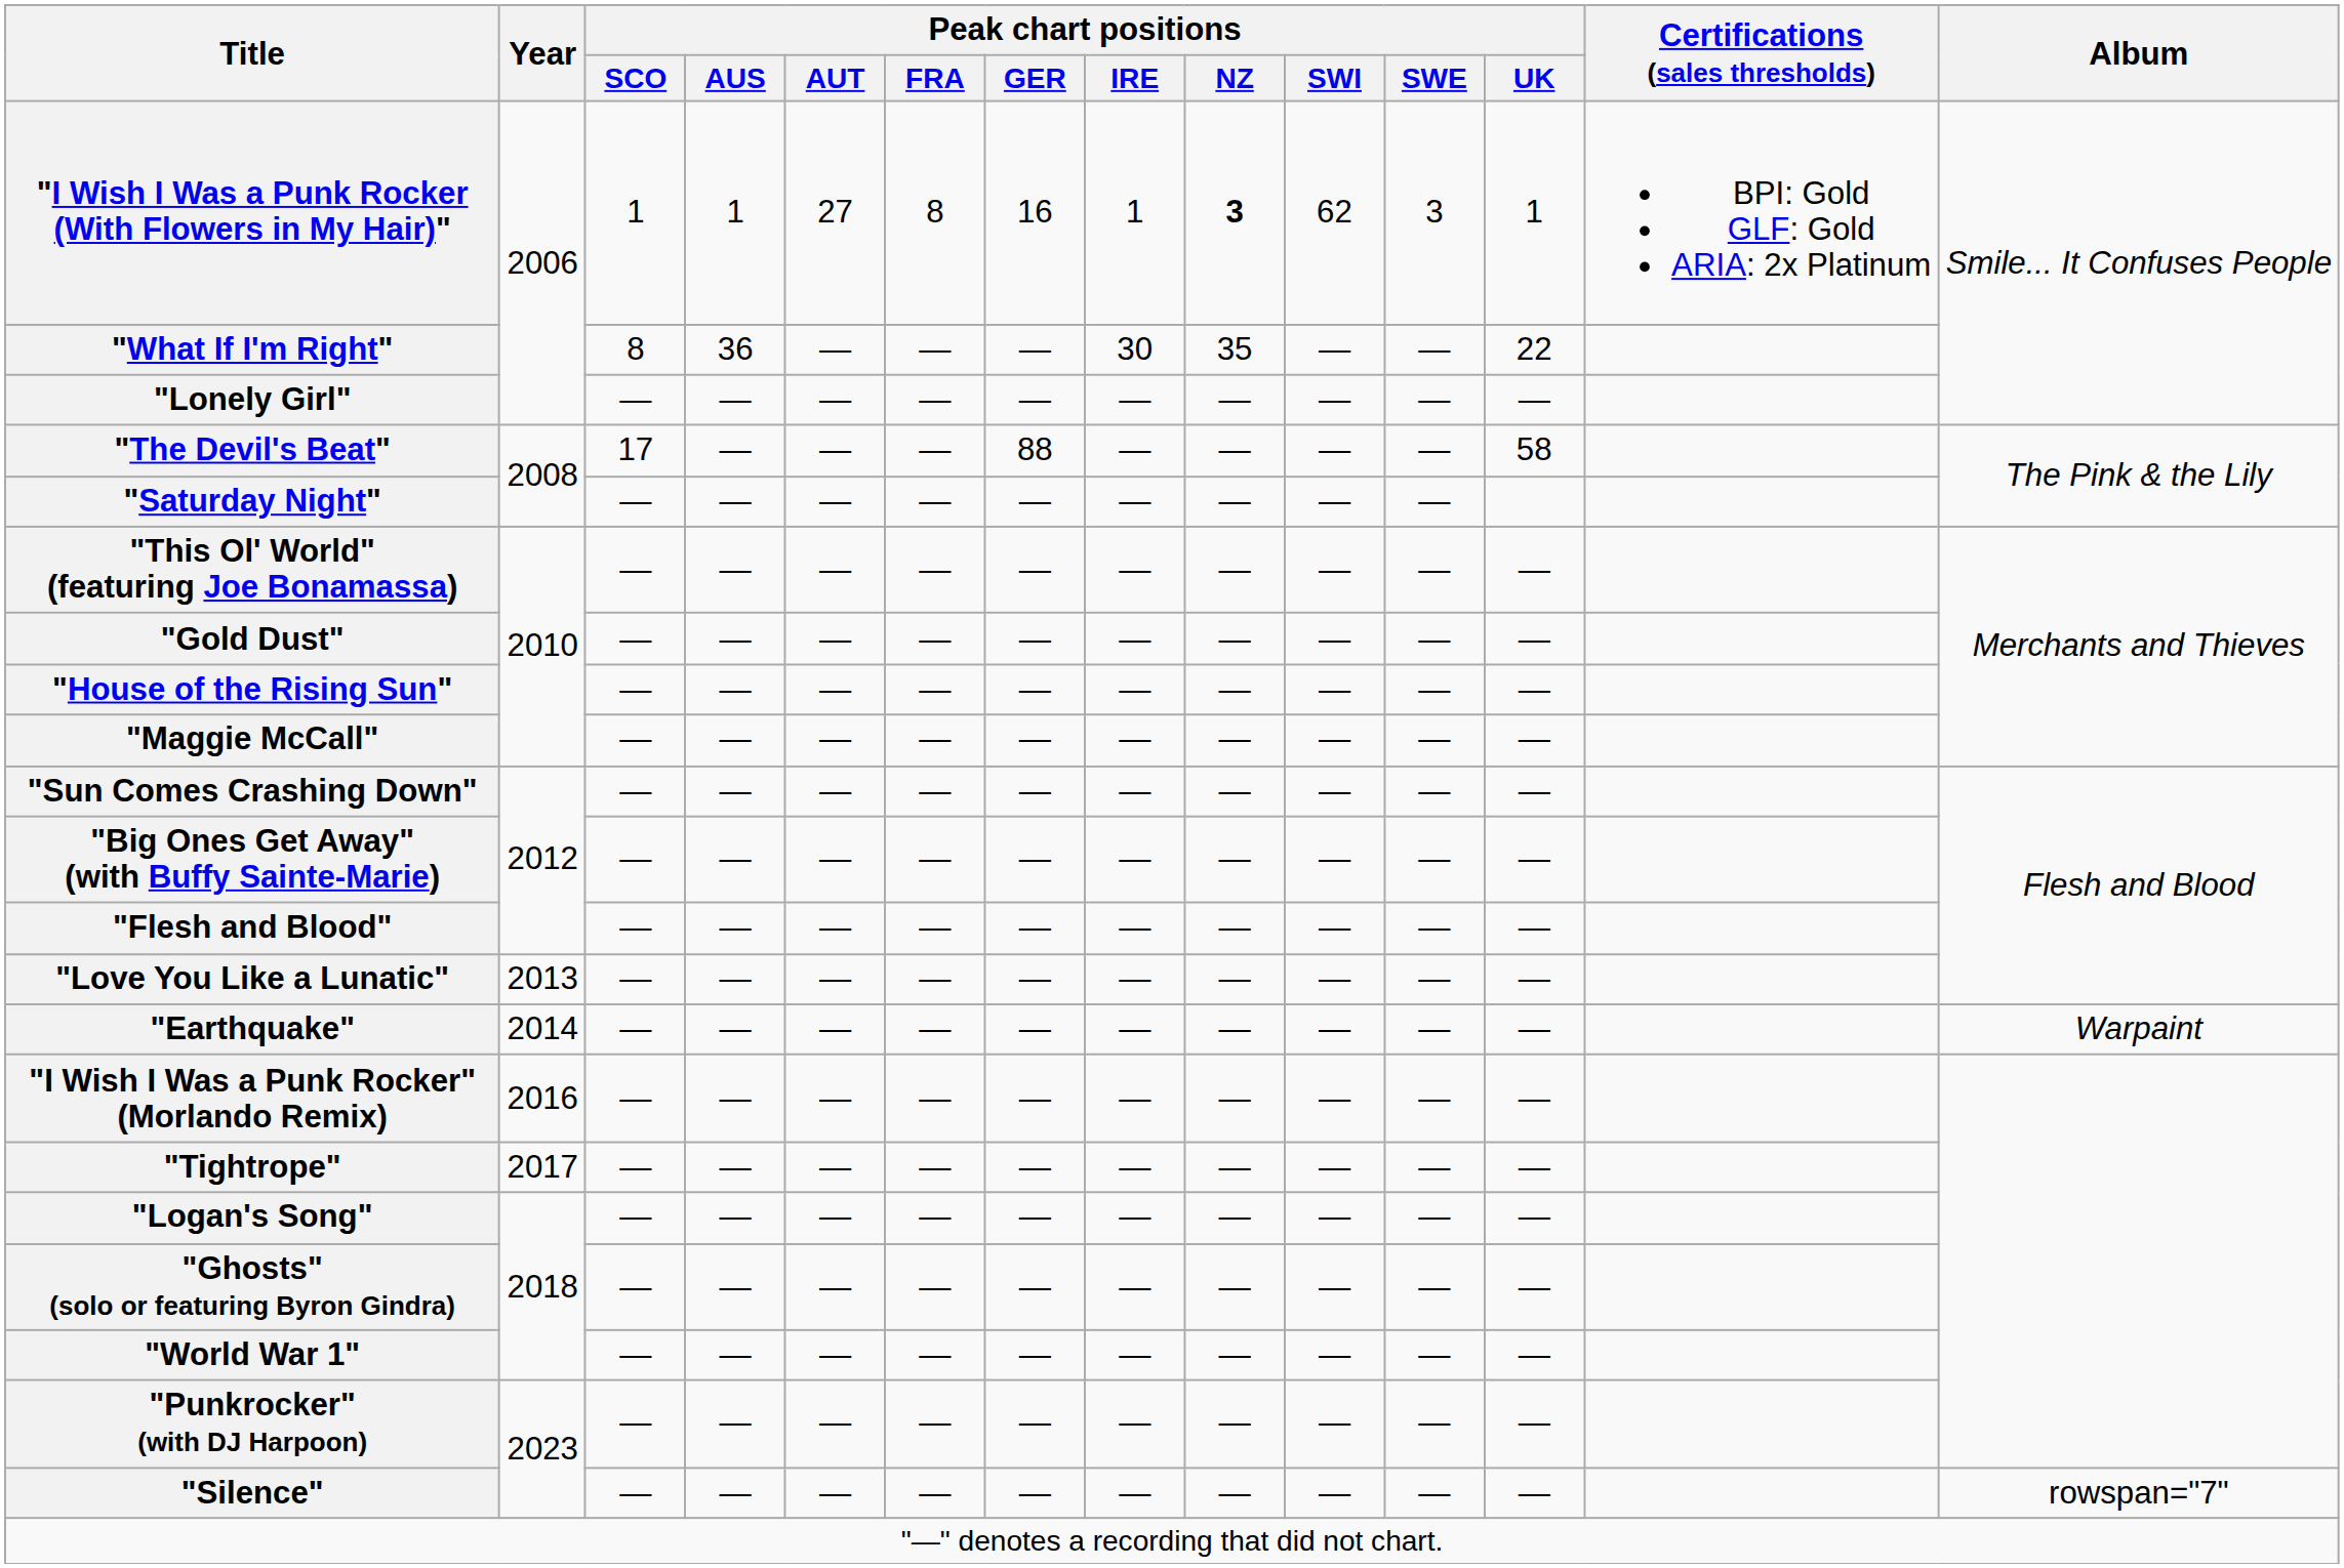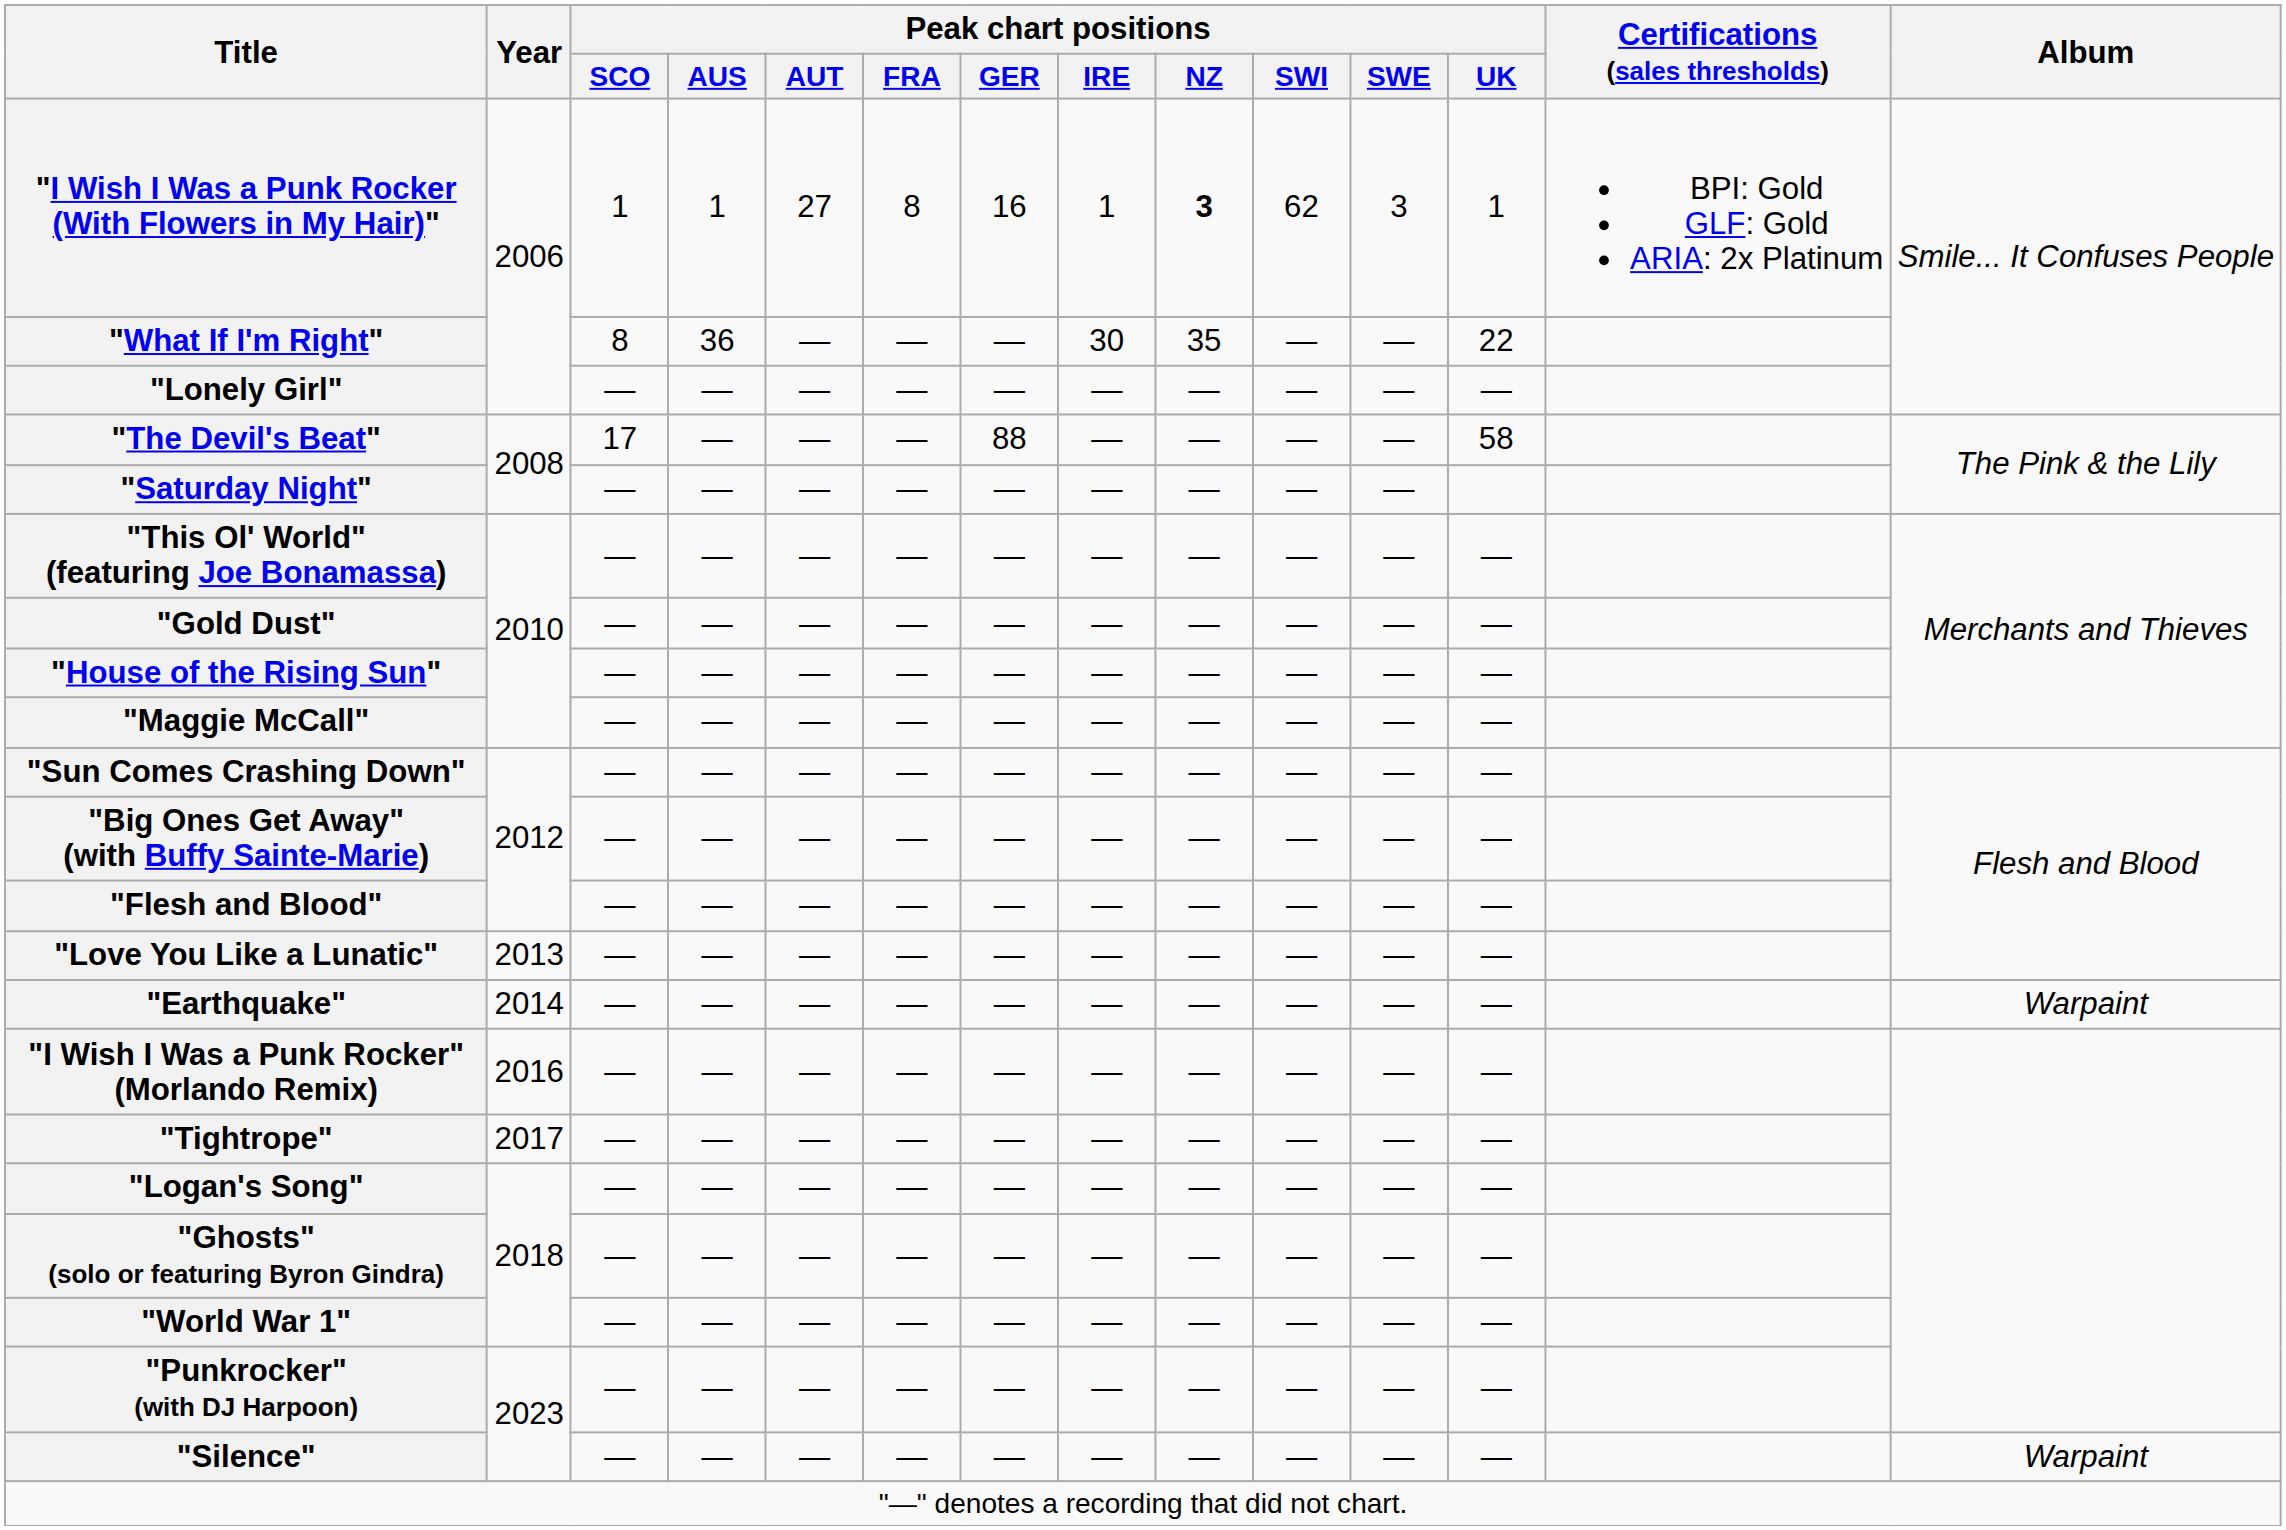"Silence" | Album: rowspan="7" -> Warpaint
